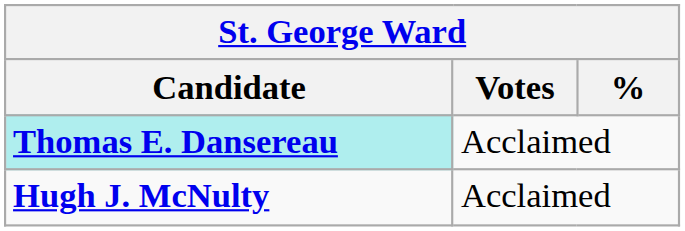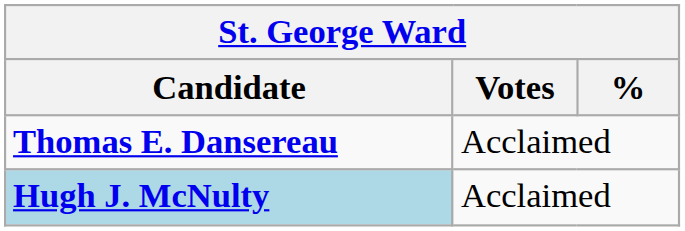Thomas E. Dansereau | Candidate: paleturquoise background -> no background
Hugh J. McNulty | Candidate: no background -> lightblue background
